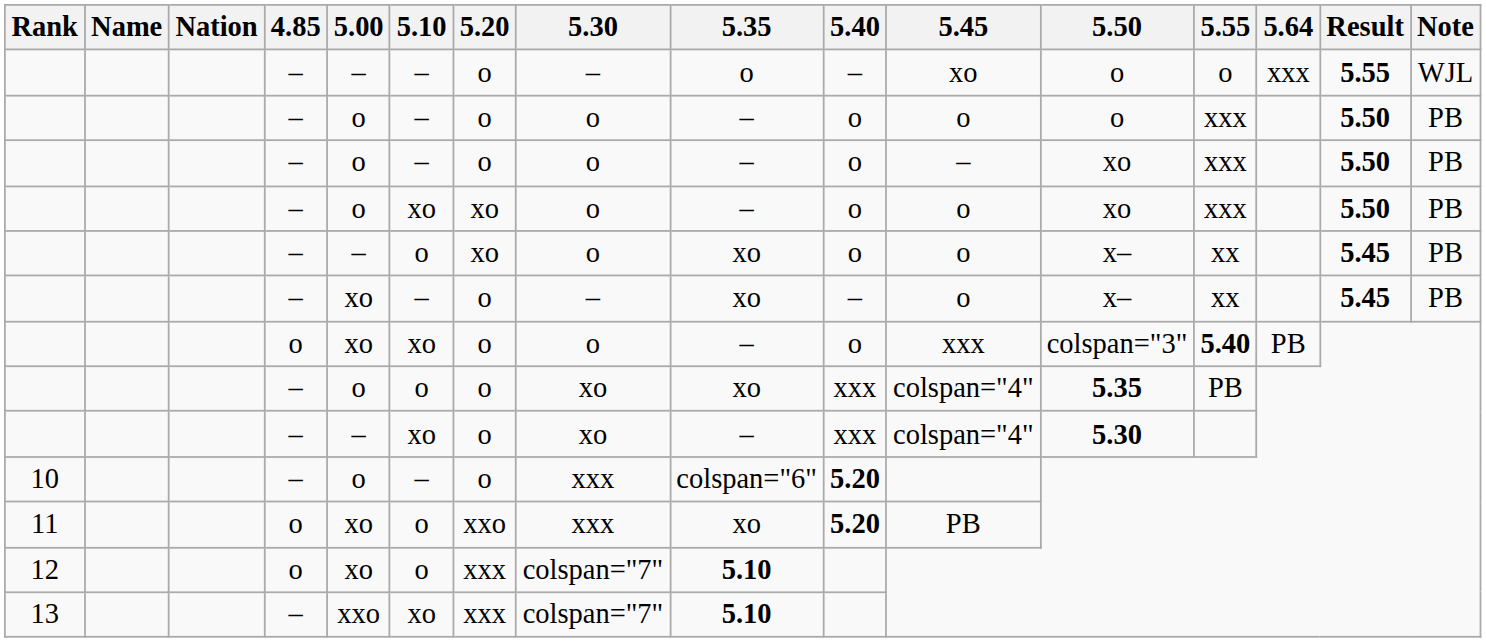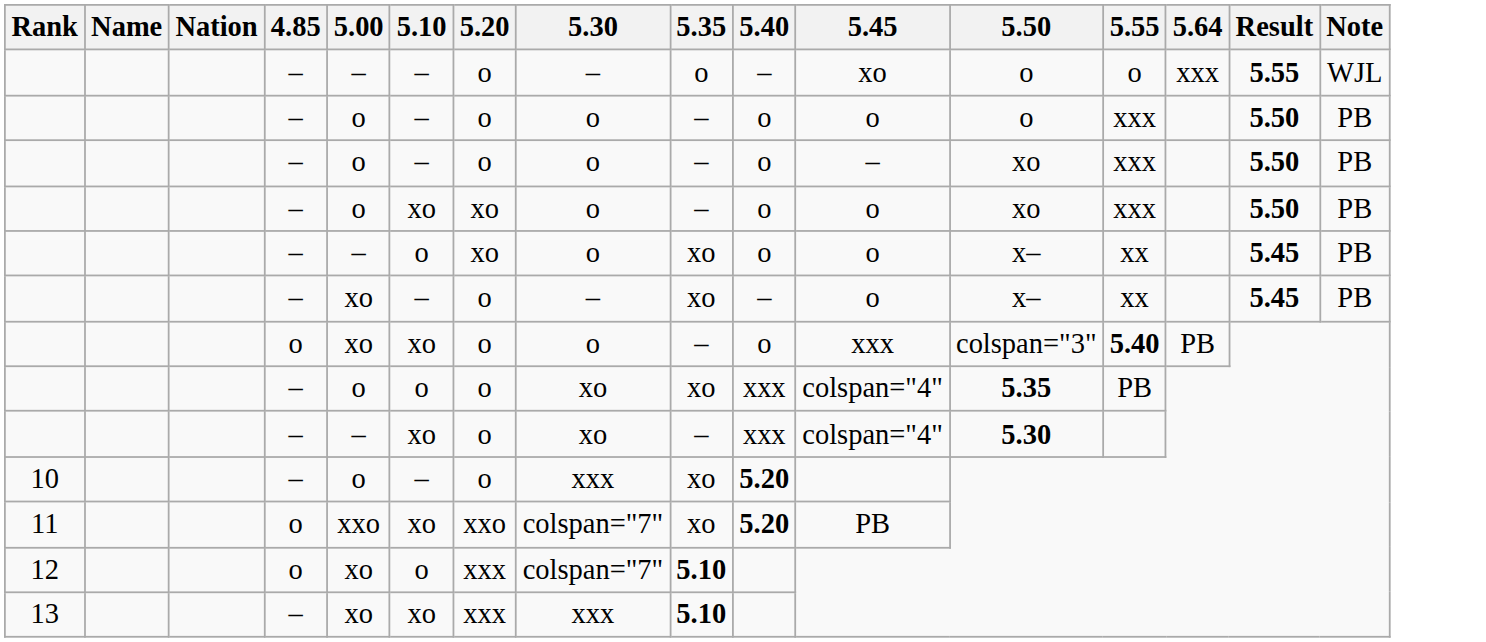10 | 5.35: colspan="6" -> xo
11 | 5.00: xo -> xxo
11 | 5.10: o -> xo
11 | 5.30: xxx -> colspan="7"
13 | 5.00: xxo -> xo
13 | 5.30: colspan="7" -> xxx
